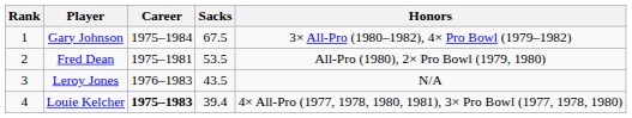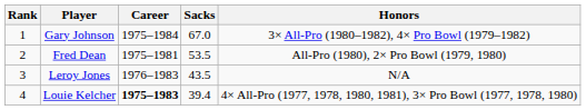Gary Johnson | Sacks: 67.5 -> 67.0
